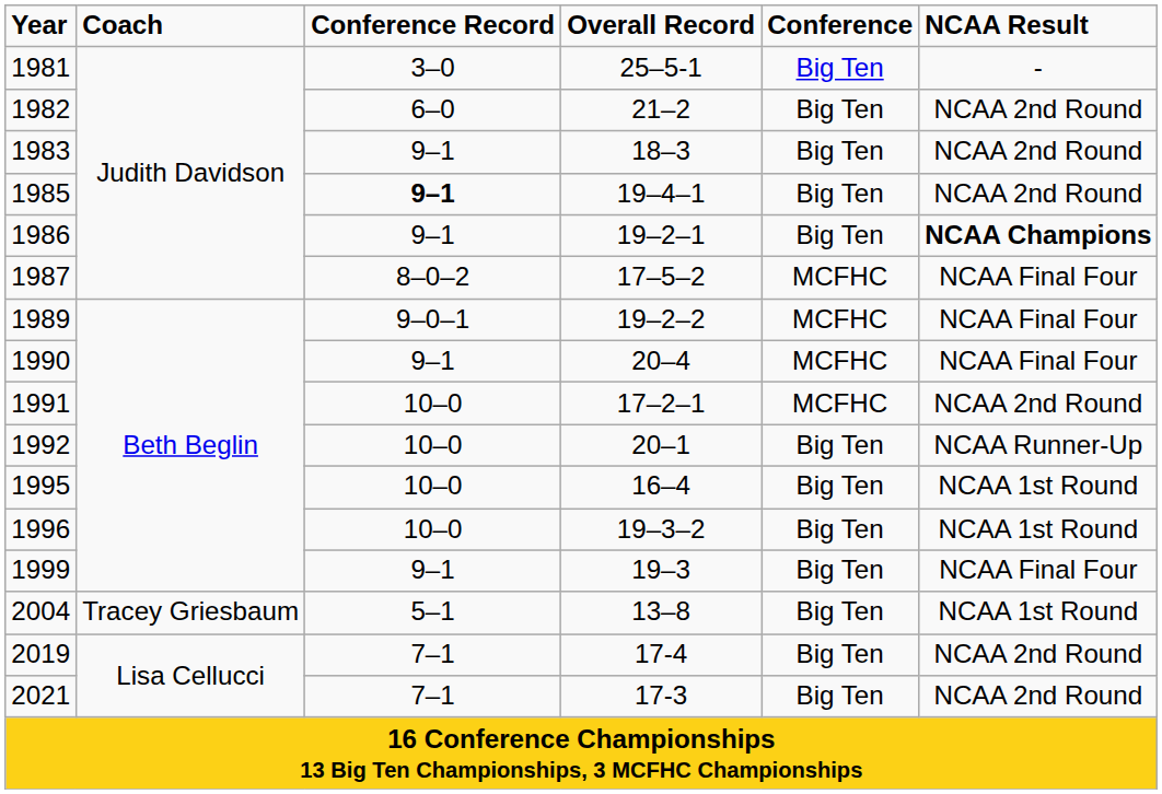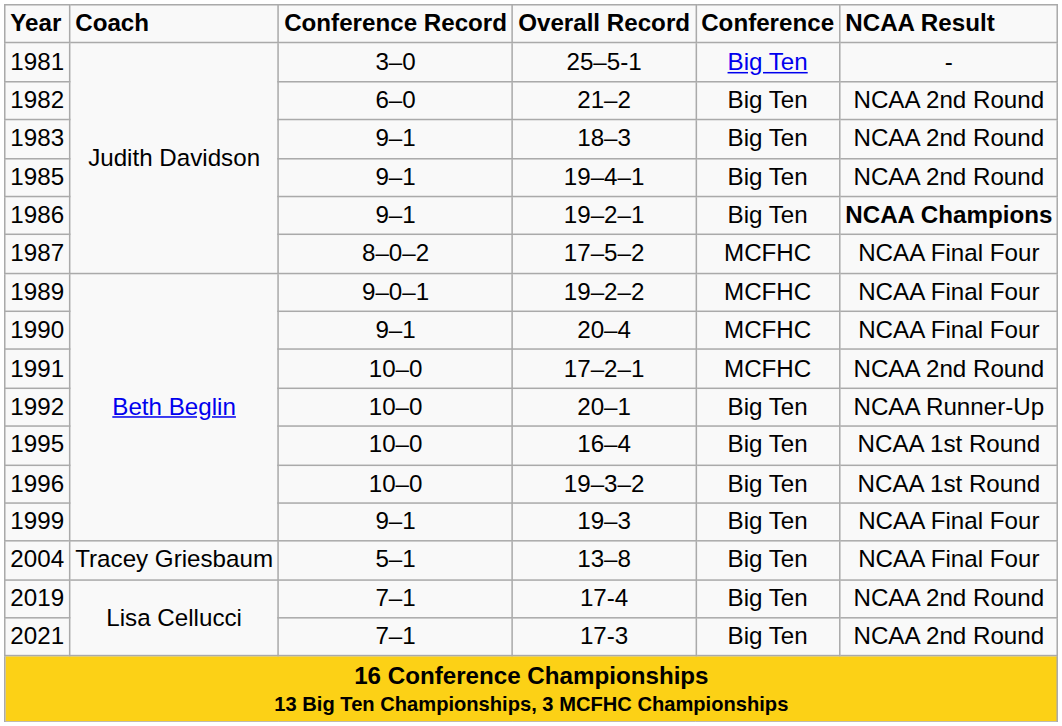1985 | Conference Record: bold -> normal
2004 | NCAA Result: NCAA 1st Round -> NCAA Final Four
